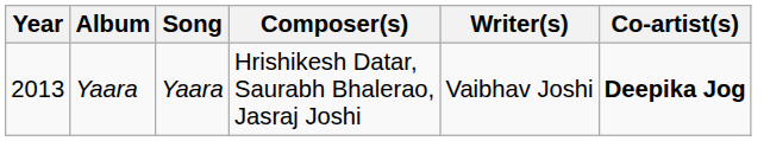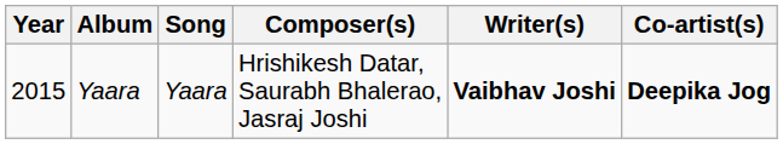row 2 | Year: 2013 -> 2015
row 2 | Writer(s): normal -> bold
